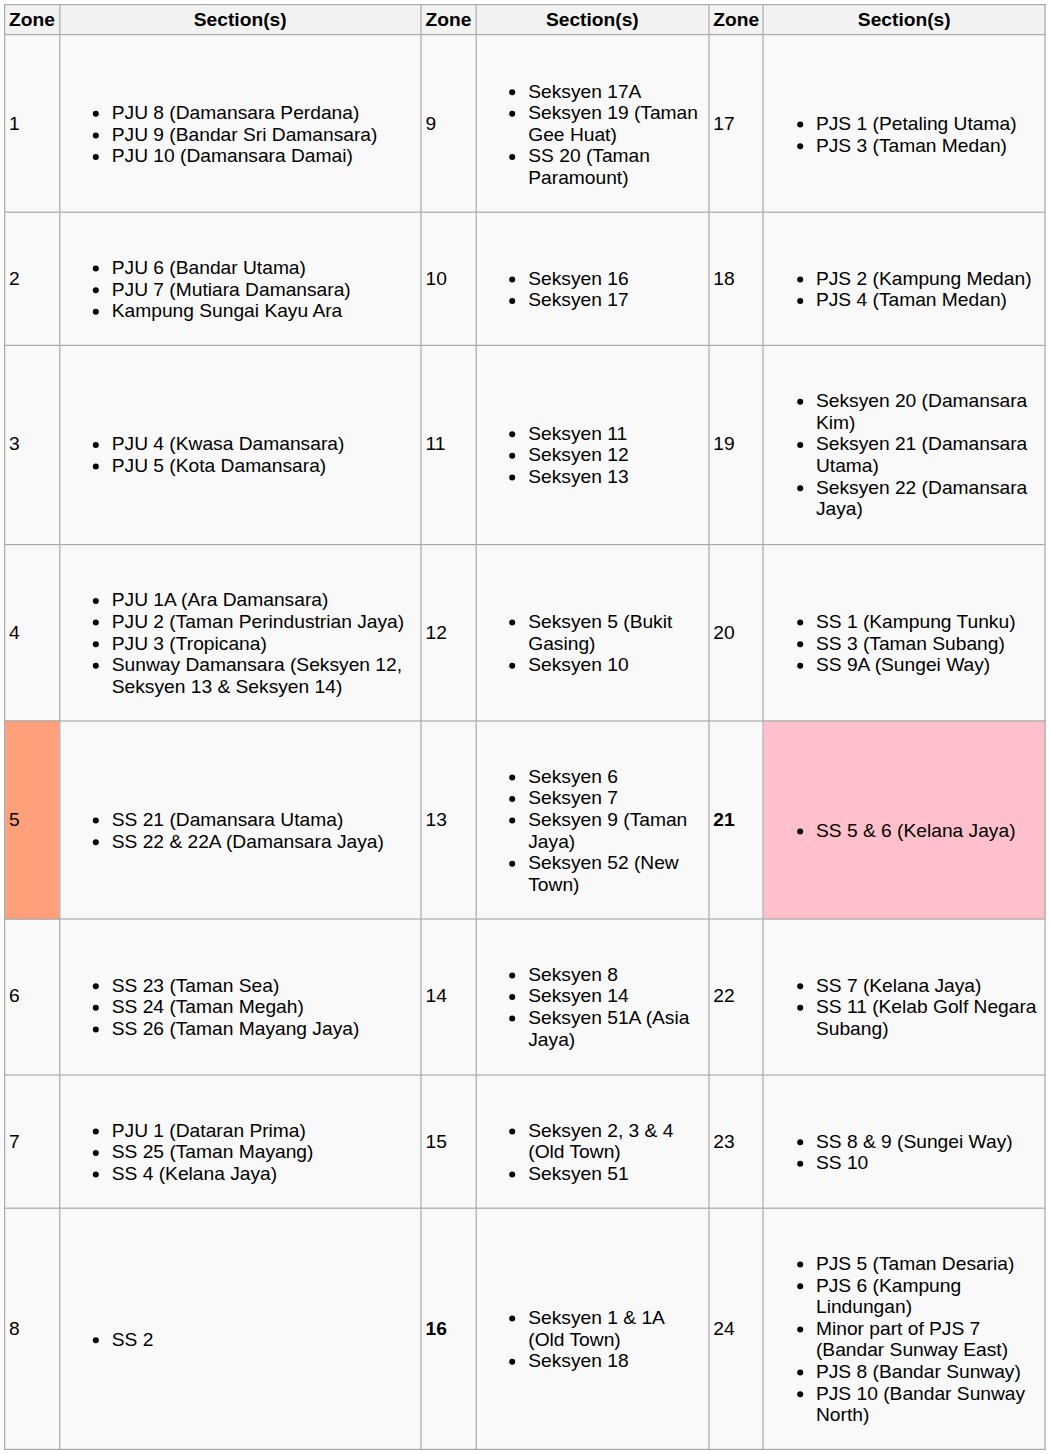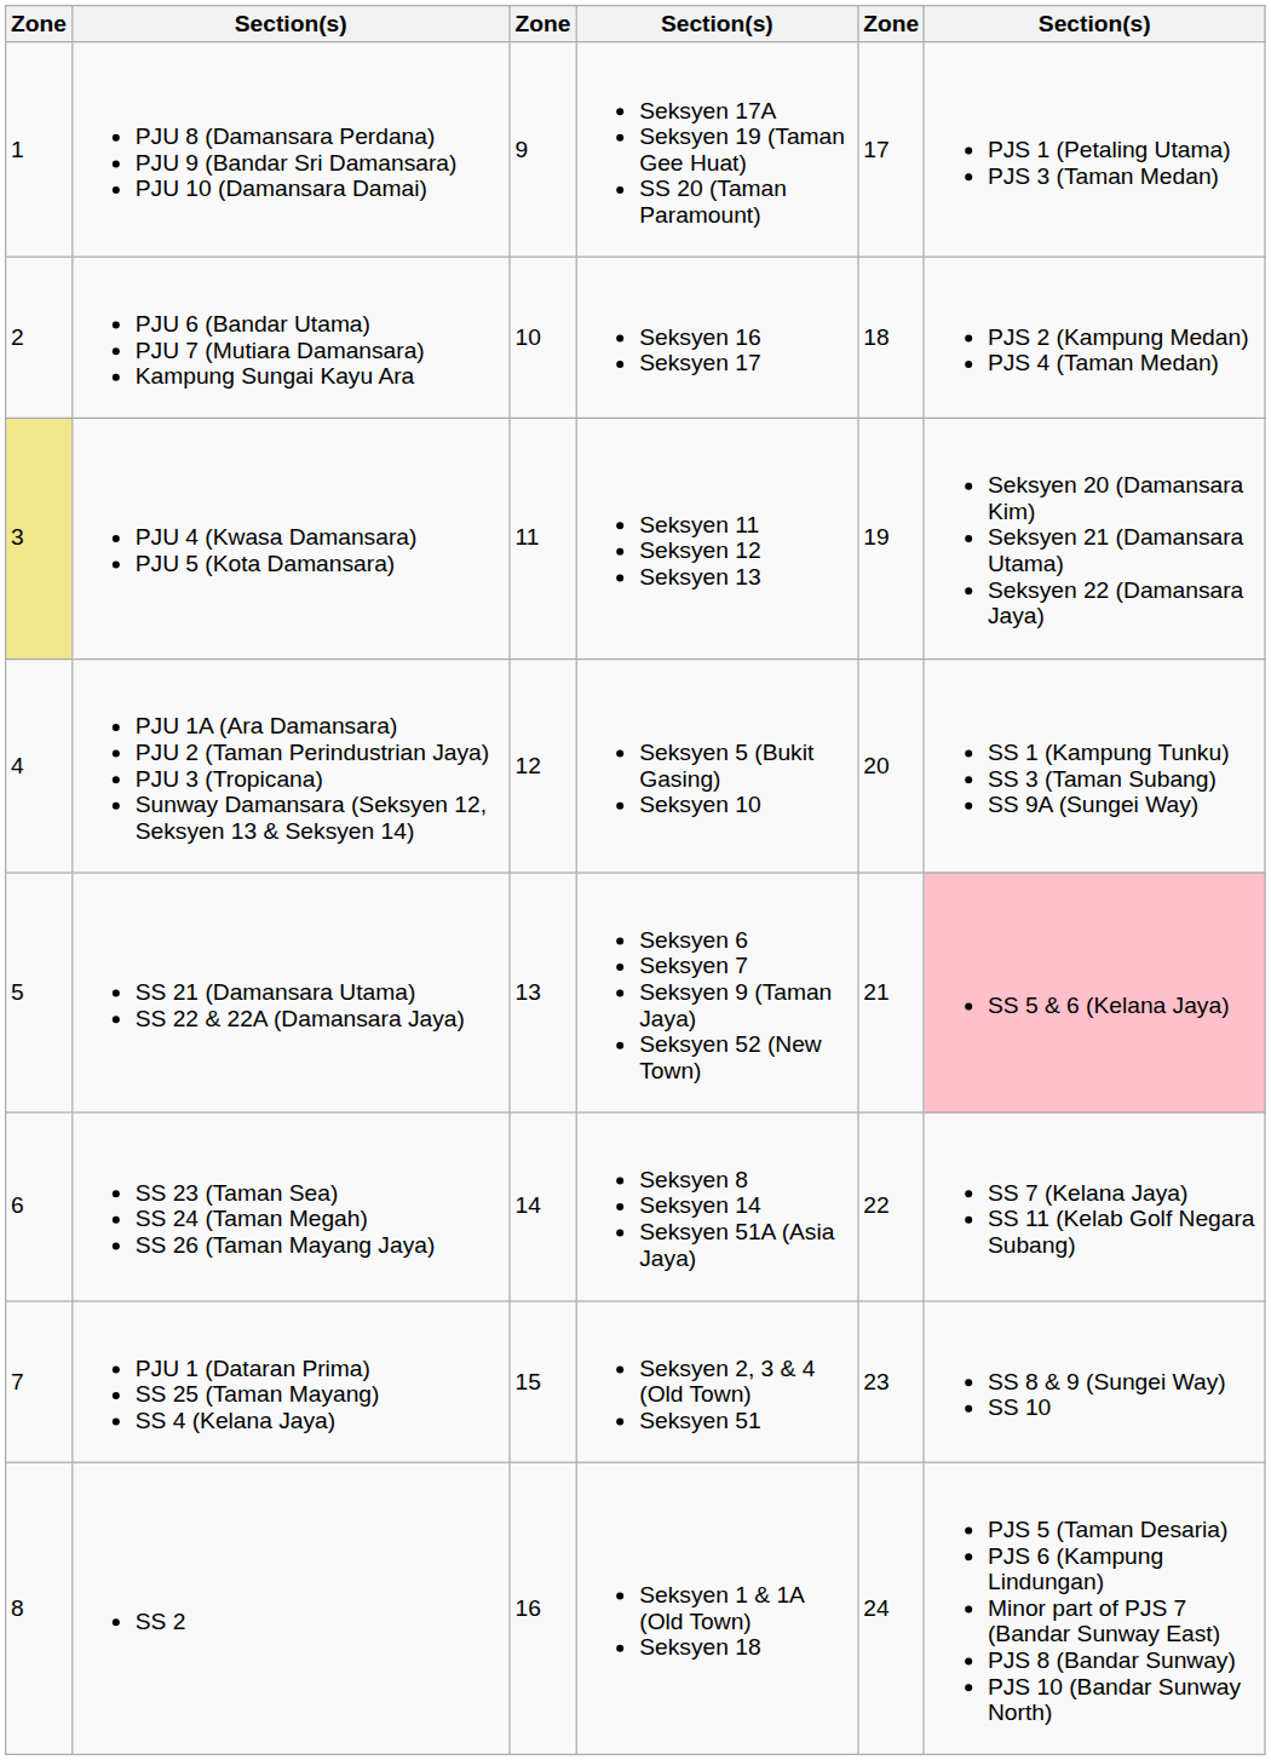PJU 4 (Kwasa Damansara) PJU 5 (Kota Damansara) | column 1: no background -> khaki background
SS 21 (Damansara Utama) SS 22 & 22A (Damansara Jaya) | column 1: lightsalmon background -> no background
SS 21 (Damansara Utama) SS 22 & 22A (Damansara Jaya) | column 5: bold -> normal
SS 2 | column 3: bold -> normal
